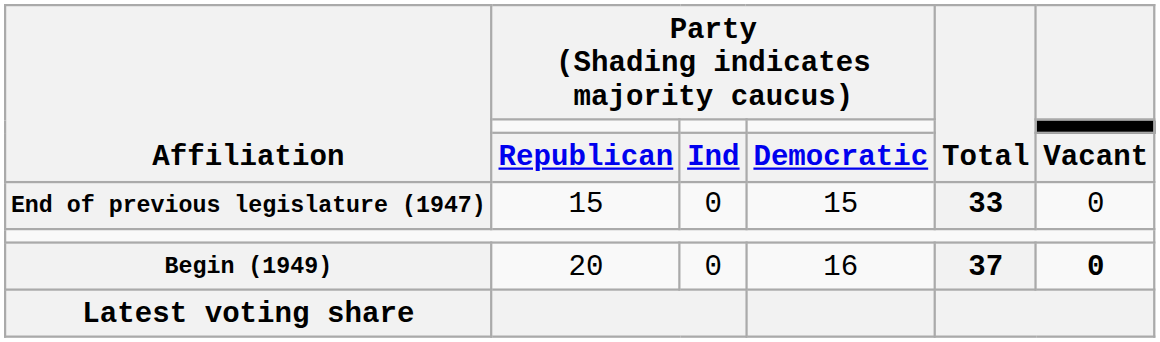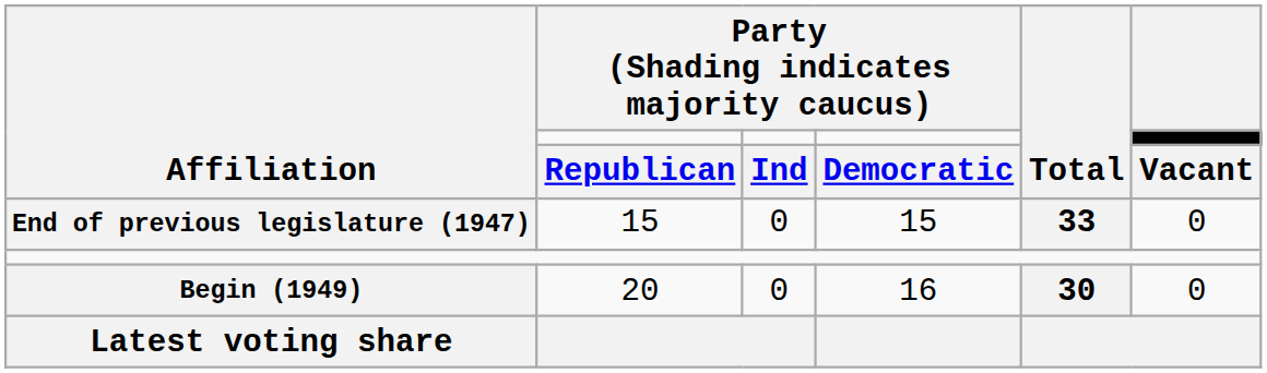Begin (1949) | Total: 37 -> 30
Begin (1949) | column 6: bold -> normal
